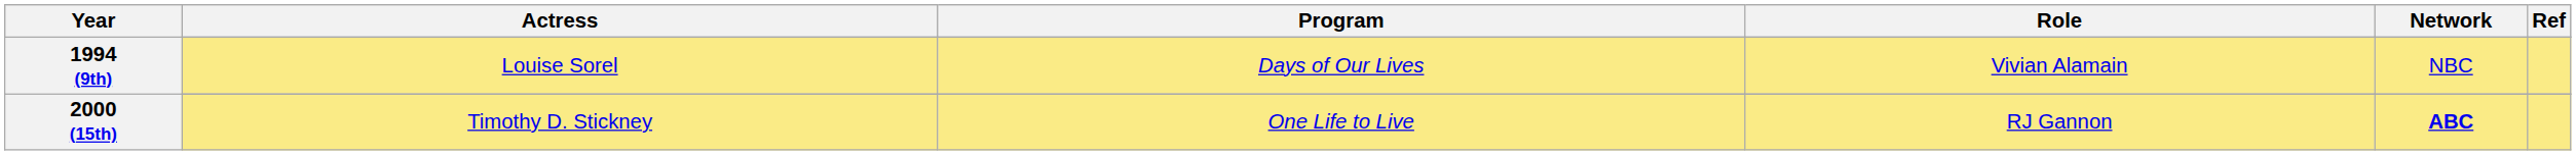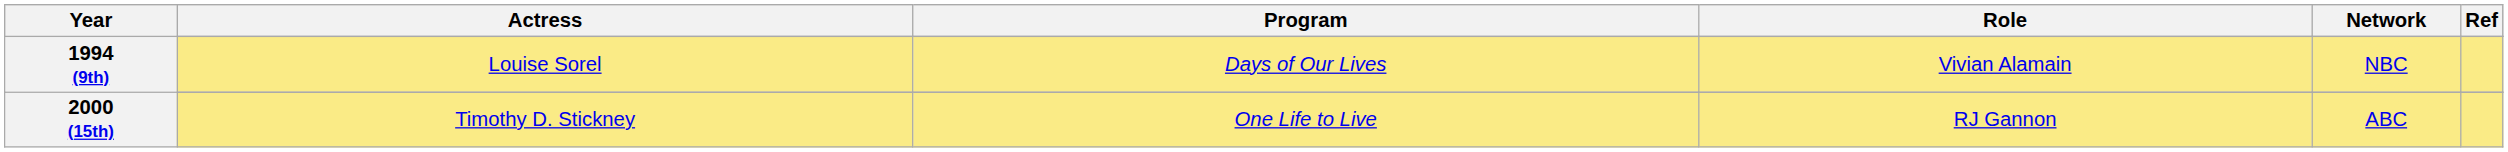2000 (15th) / Timothy D. Stickney | Network: bold -> normal
